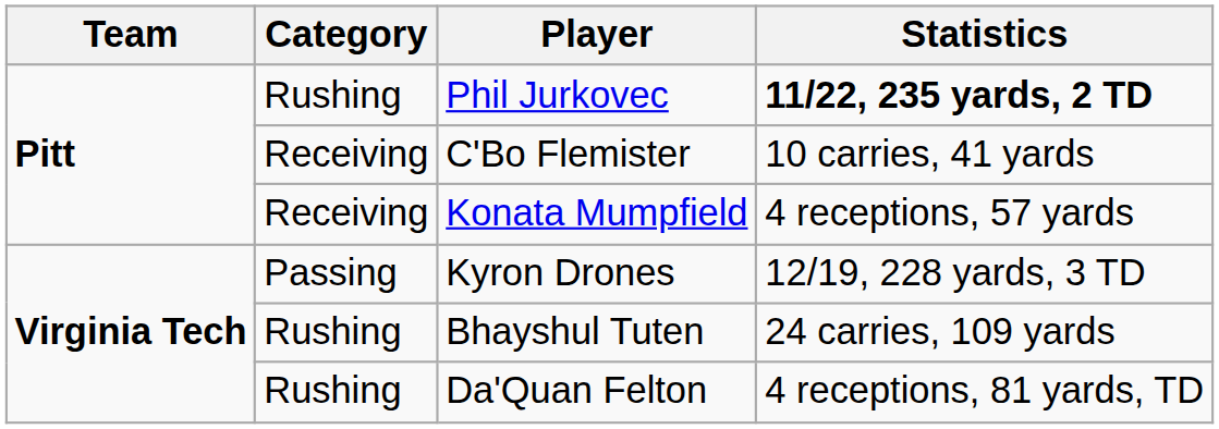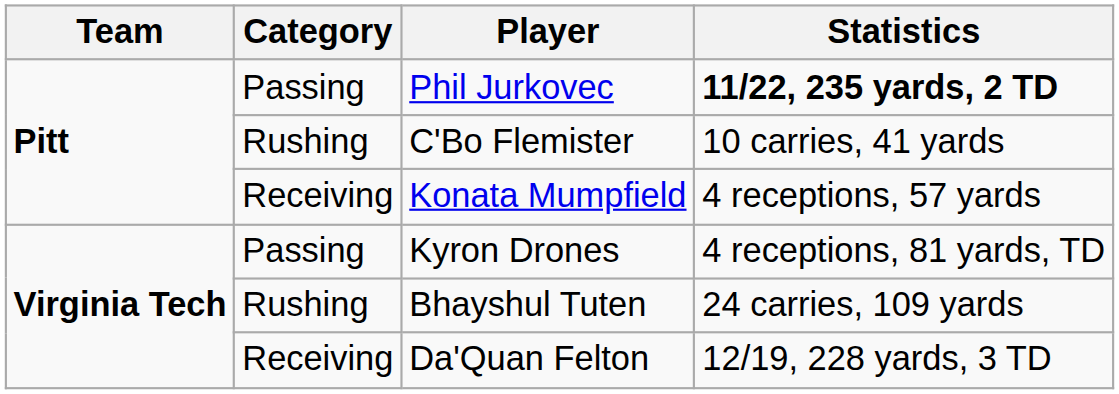Phil Jurkovec | Category: Rushing -> Passing
C'Bo Flemister | Category: Receiving -> Rushing
Kyron Drones | Statistics: 12/19, 228 yards, 3 TD -> 4 receptions, 81 yards, TD
Da'Quan Felton | Category: Rushing -> Receiving
Da'Quan Felton | Statistics: 4 receptions, 81 yards, TD -> 12/19, 228 yards, 3 TD
